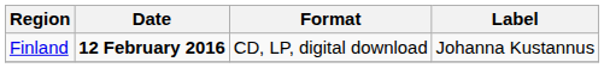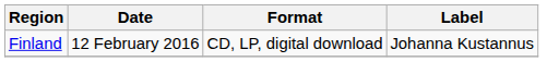Finland | Date: bold -> normal
